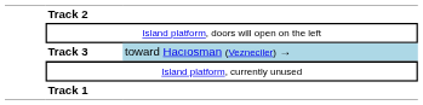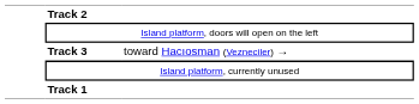Track 3 | column 2: lightblue background -> no background
